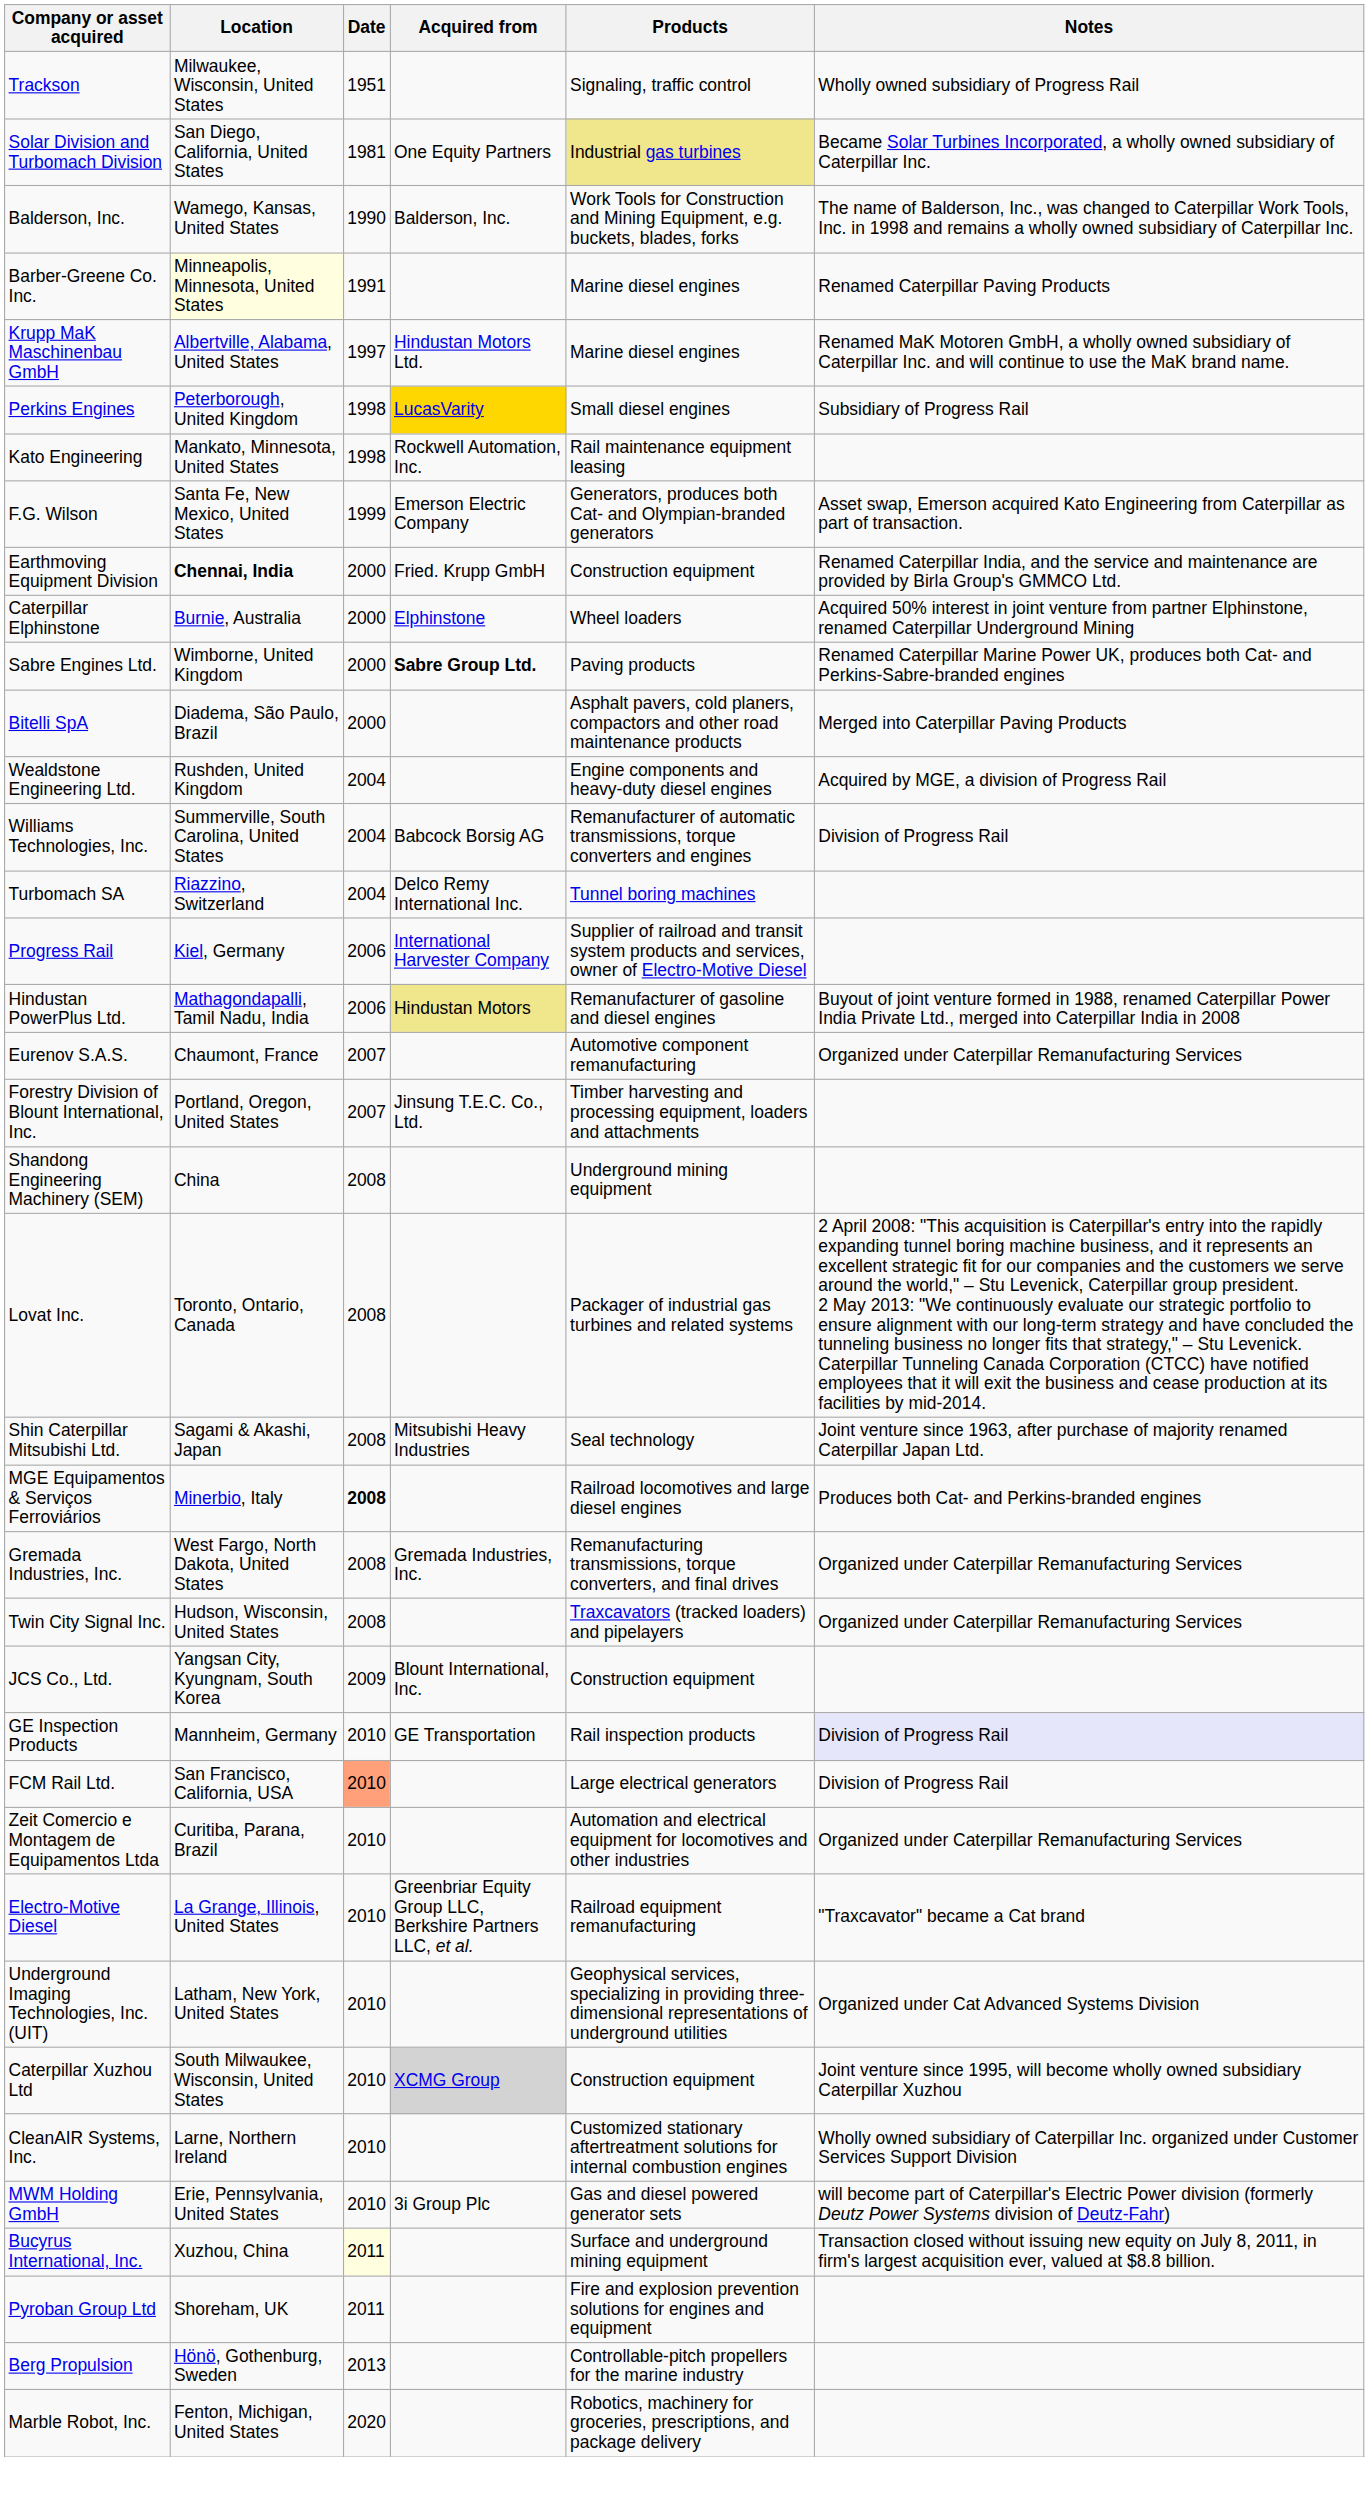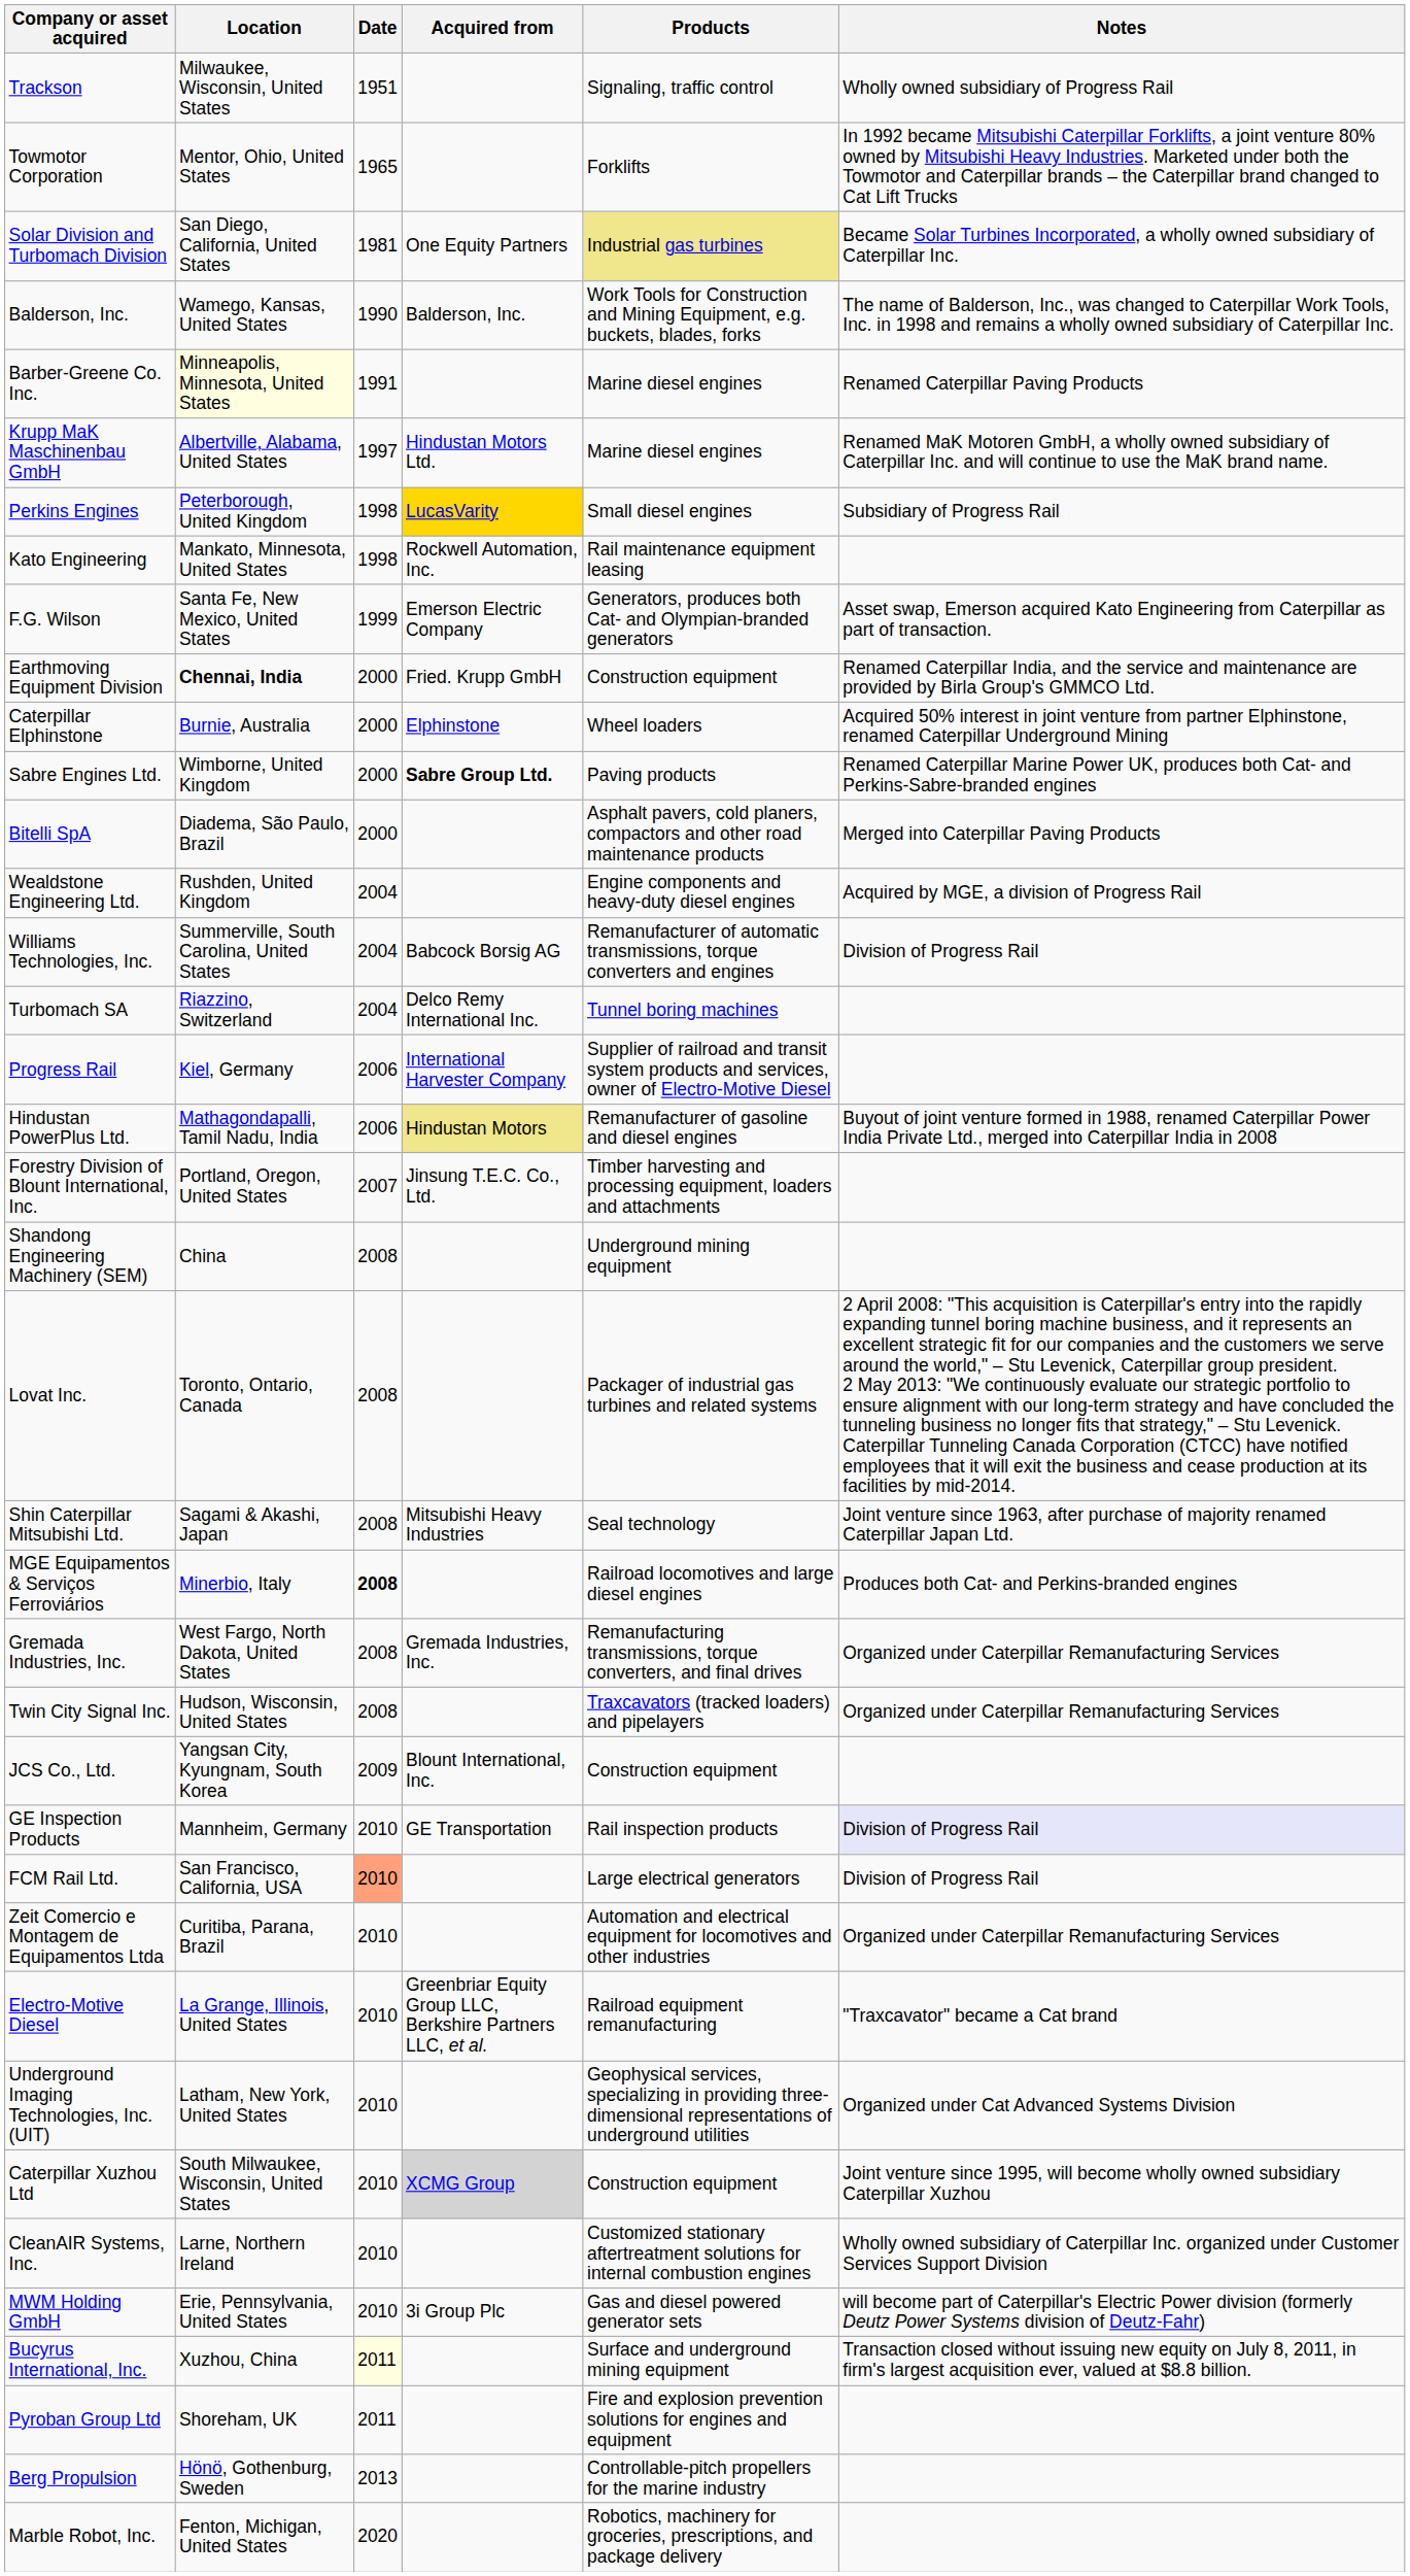+ row: Towmotor Corporation | Mentor, Ohio, United States | 1965 | Forklifts | In 1992 became Mitsubishi Caterpillar Forklifts, a joint venture 80% owned by Mitsubishi Heavy Industries. Marketed under both the Towmotor and Caterpillar brands – the Caterpillar brand changed to Cat Lift Trucks
- row: Eurenov S.A.S. | Chaumont, France | 2007 | Automotive component remanufacturing | Organized under Caterpillar Remanufacturing Services
